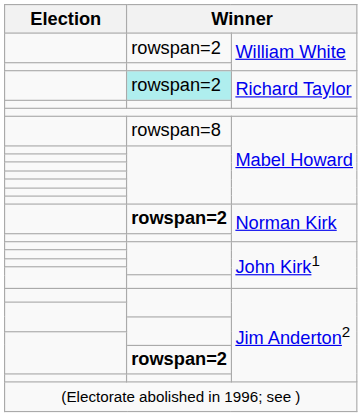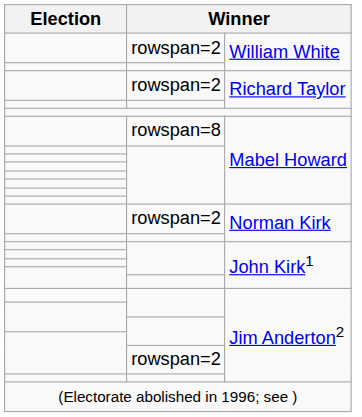rowspan=2 / Richard Taylor | column 2: paleturquoise background -> no background
rowspan=2 / Norman Kirk | column 2: bold -> normal
rowspan=2 / Jim Anderton2 | column 2: bold -> normal
